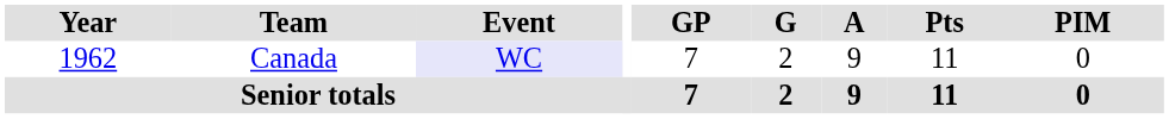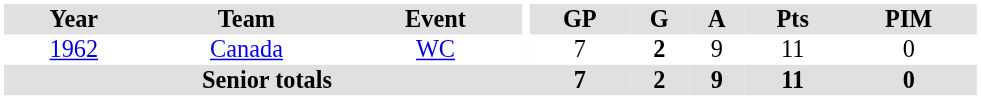Canada | Event: lavender background -> no background
Canada | G: normal -> bold
